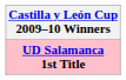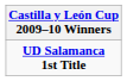row 2 | column 1: pink background -> no background
